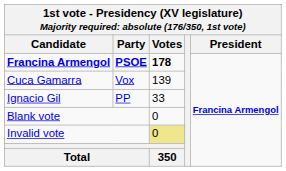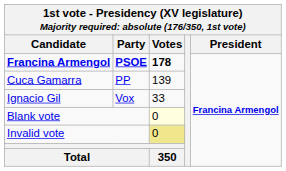Cuca Gamarra | Party: Vox -> PP
Ignacio Gil | Party: PP -> Vox
Blank vote | Votes: no background -> lightyellow background
